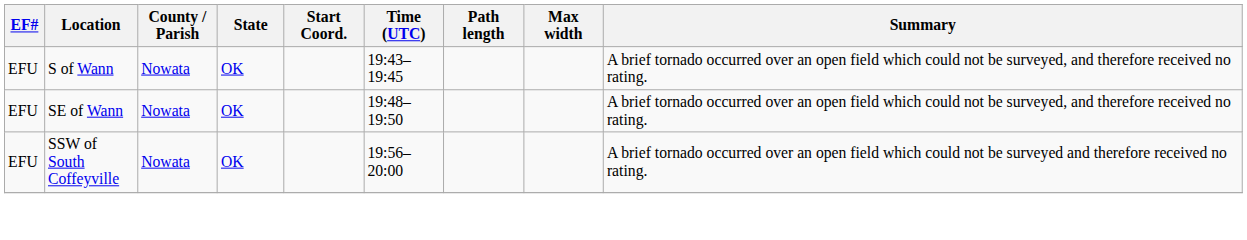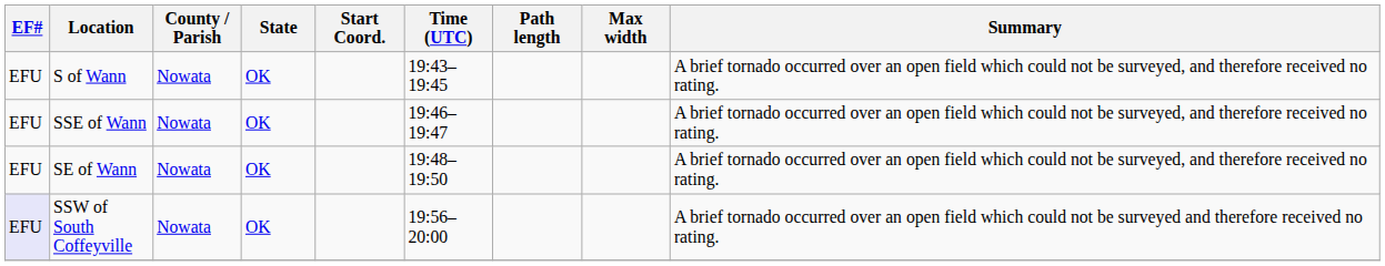+ row: EFU | SSE of Wann | Nowata | OK | 19:46–19:47 | A brief tornado occurred over an open field which could not be surveyed, and therefore received no rating.
SSW of South Coffeyville | EF#: no background -> lavender background
